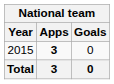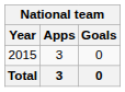2015 | Apps: bold -> normal
